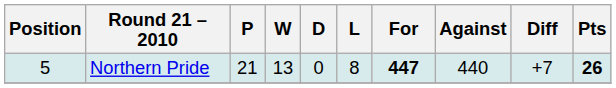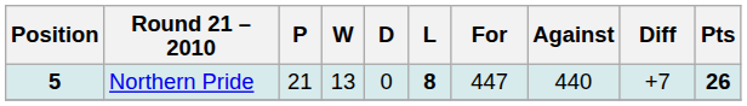Northern Pride | Position: normal -> bold
Northern Pride | L: normal -> bold
Northern Pride | For: bold -> normal
